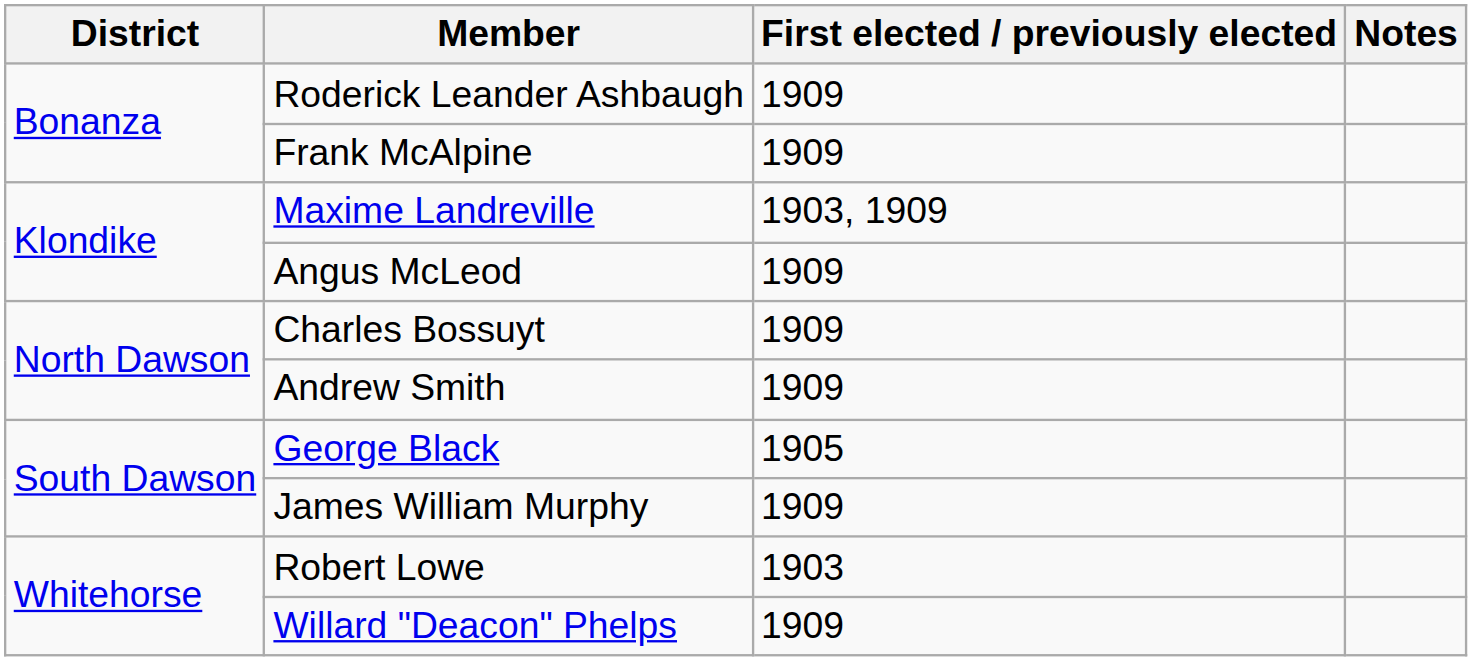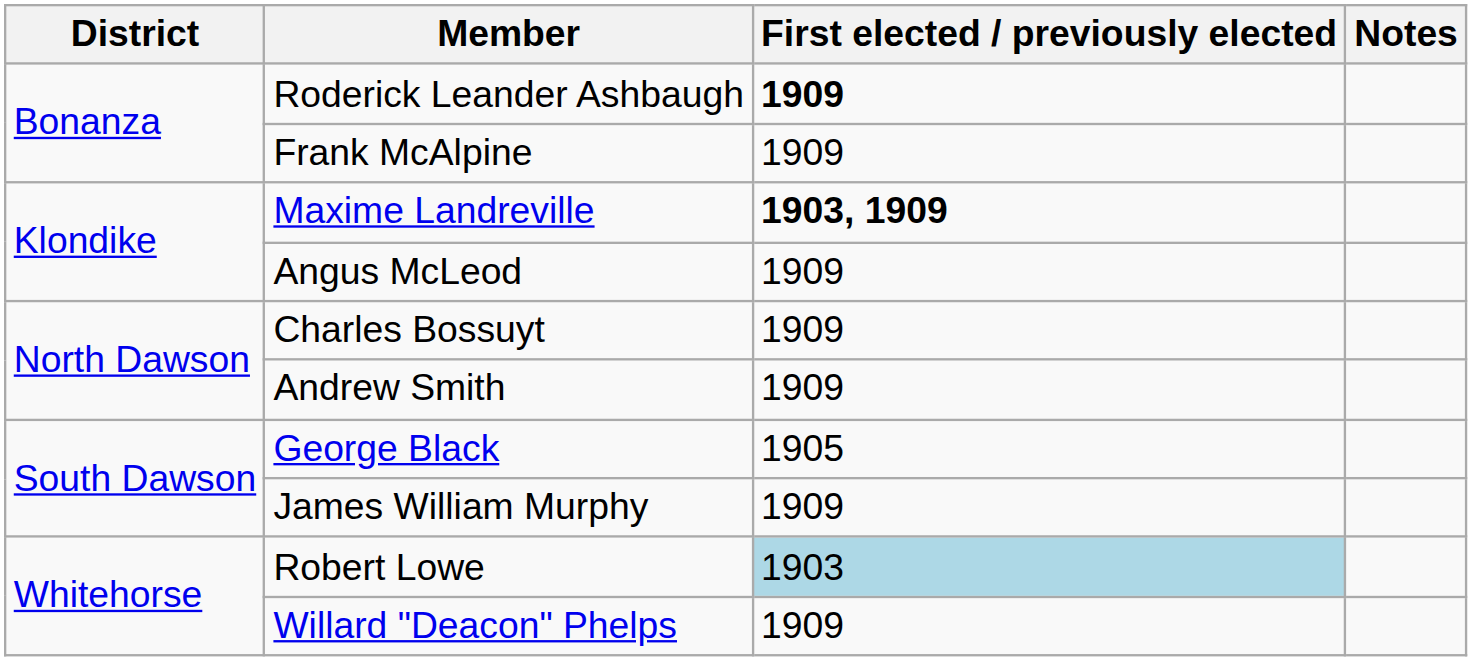Roderick Leander Ashbaugh | First elected / previously elected: normal -> bold
Maxime Landreville | First elected / previously elected: normal -> bold
Robert Lowe | First elected / previously elected: no background -> lightblue background
